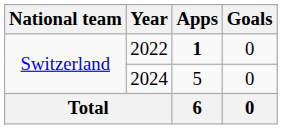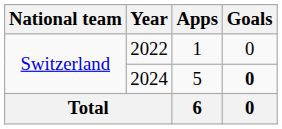2022 | Apps: bold -> normal
2024 | Goals: normal -> bold
